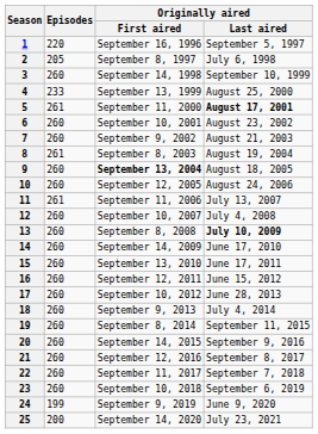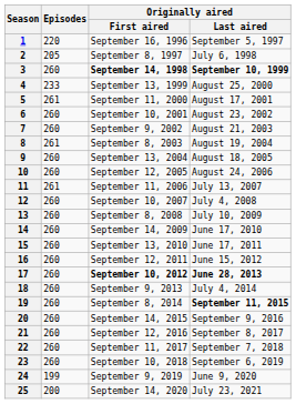3 | Originally aired / First aired: normal -> bold
3 | Originally aired / Last aired: normal -> bold
5 | Originally aired / Last aired: bold -> normal
9 | Originally aired / First aired: bold -> normal
13 | Originally aired / Last aired: bold -> normal
17 | Originally aired / First aired: normal -> bold
17 | Originally aired / Last aired: normal -> bold
19 | Originally aired / Last aired: normal -> bold
